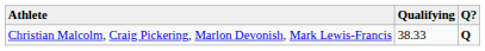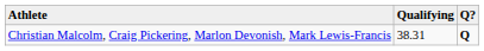row 2 | Qualifying: 38.33 -> 38.31
